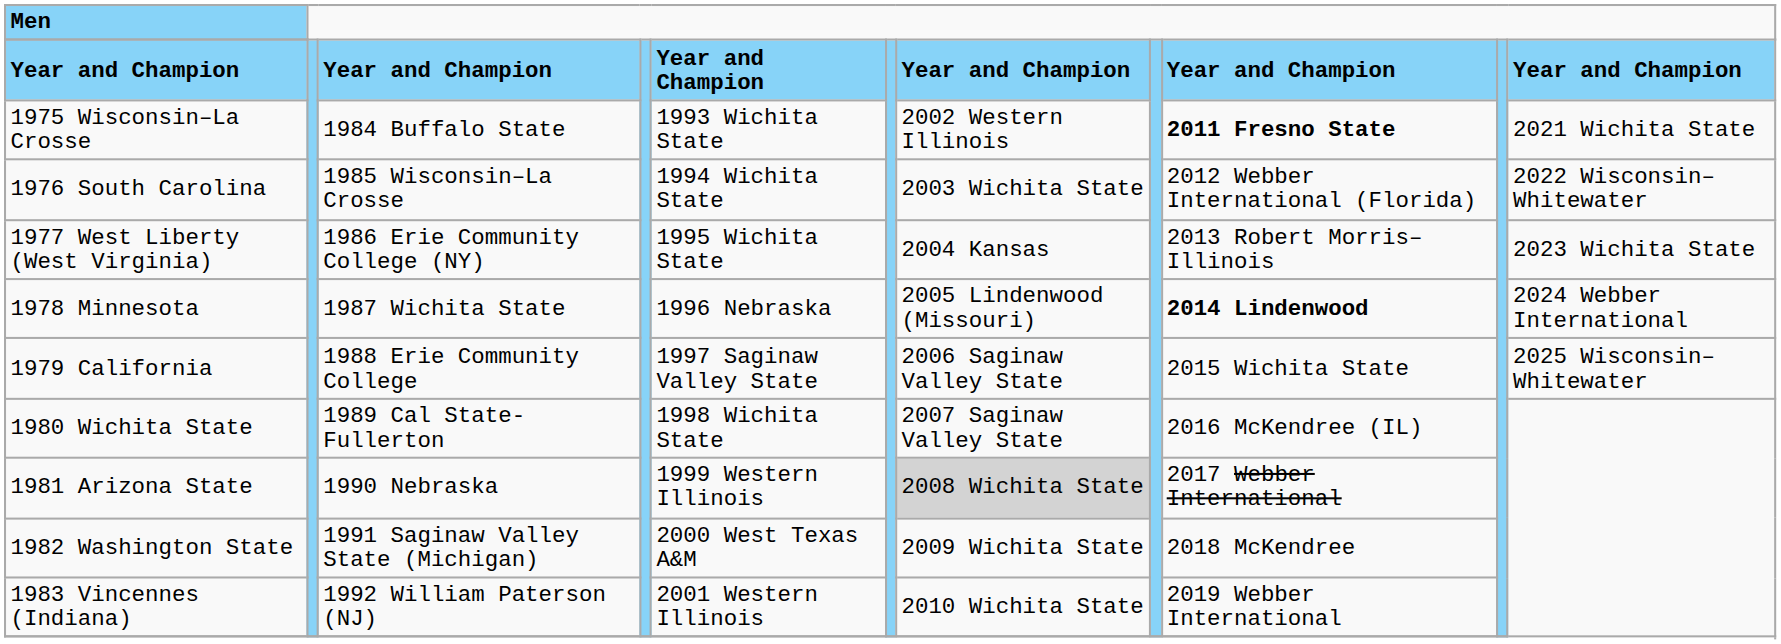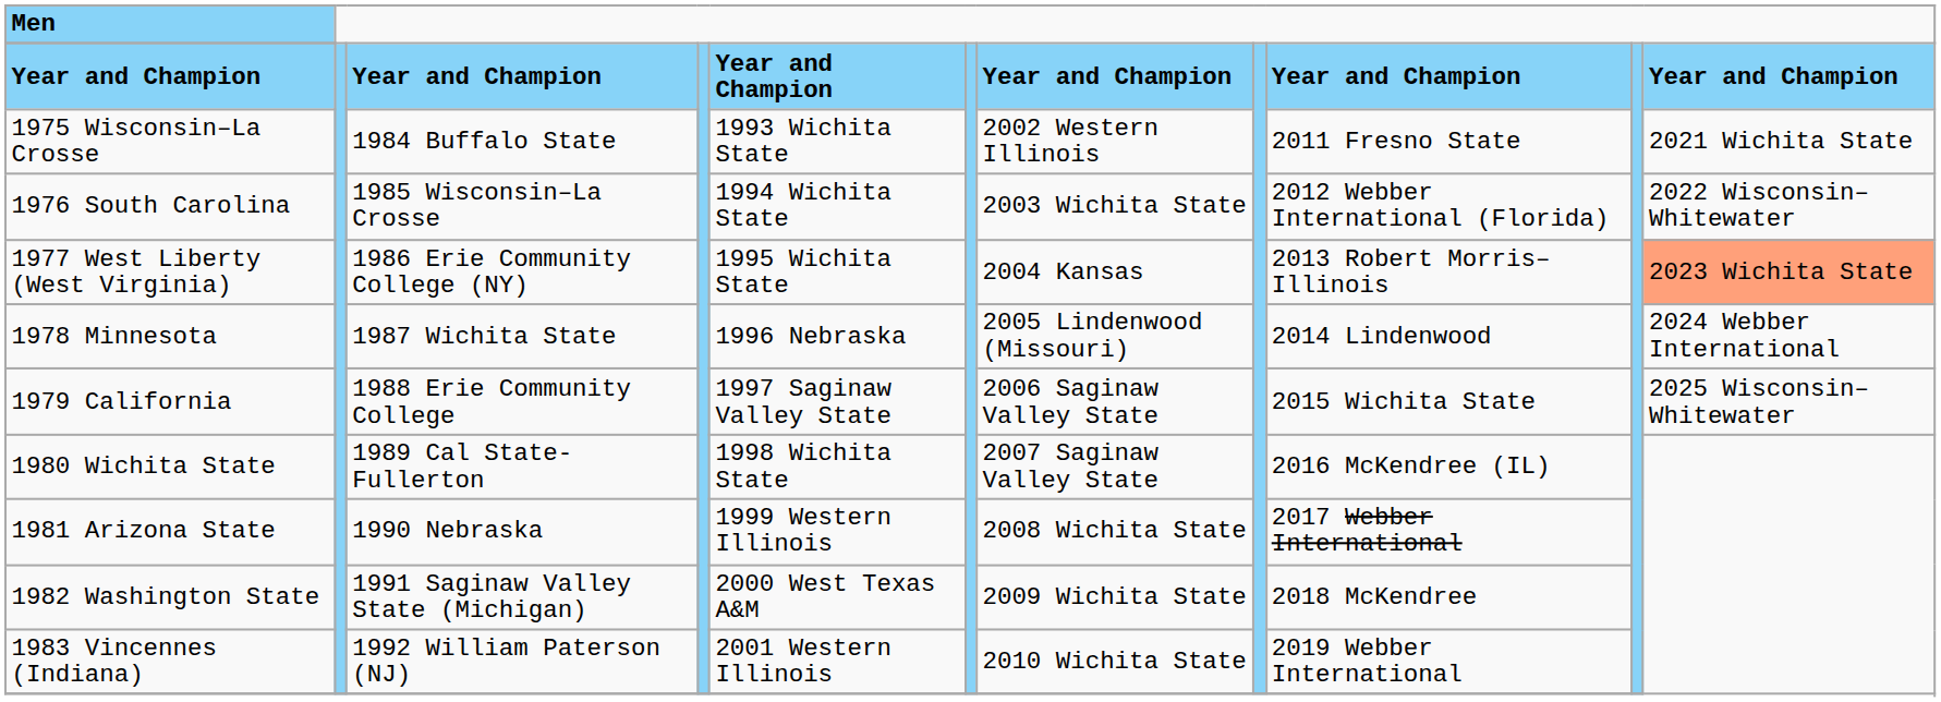1975 Wisconsin–La Crosse | column 9: bold -> normal
1977 West Liberty (West Virginia) | column 11: no background -> lightsalmon background
1978 Minnesota | column 9: bold -> normal
1981 Arizona State | column 7: lightgrey background -> no background
